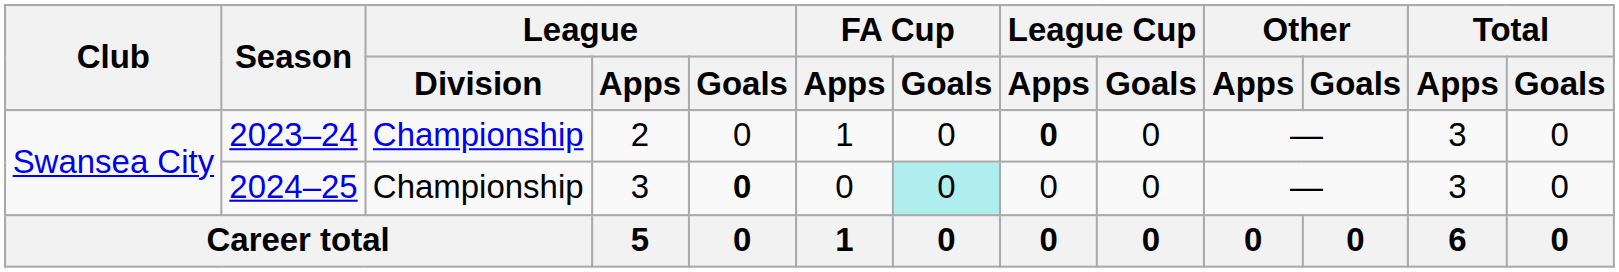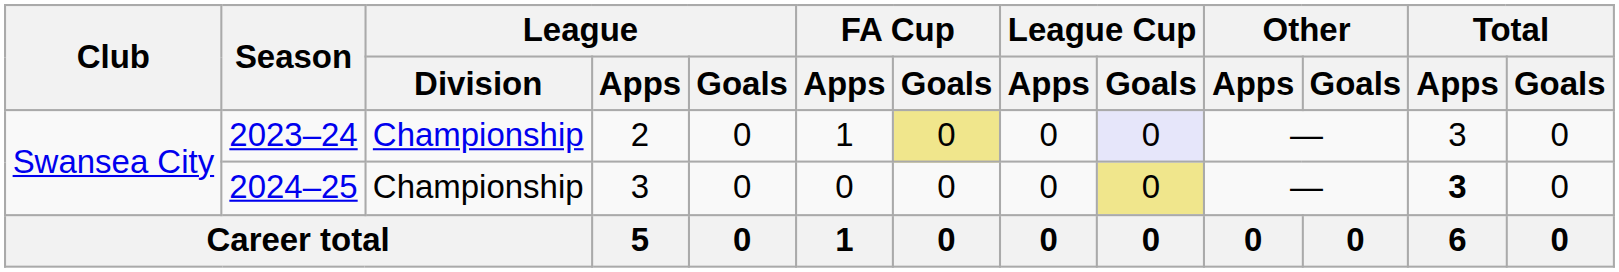2023–24 | FA Cup / Goals: no background -> khaki background
2023–24 | League Cup / Apps: bold -> normal
2023–24 | League Cup / Goals: no background -> lavender background
2024–25 | League / Goals: bold -> normal
2024–25 | FA Cup / Goals: paleturquoise background -> no background
2024–25 | League Cup / Goals: no background -> khaki background
2024–25 | Total / Apps: normal -> bold
